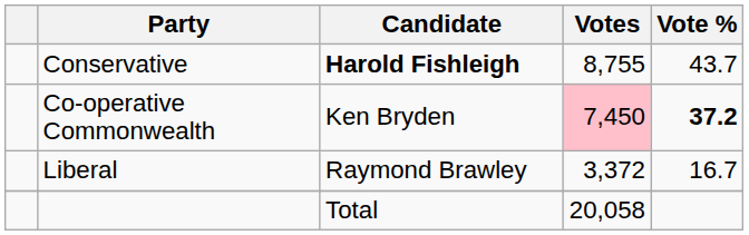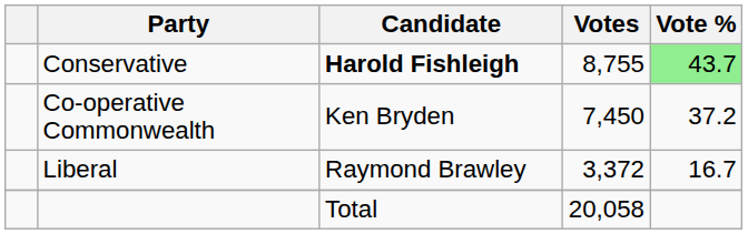Conservative | Vote %: no background -> lightgreen background
Co-operative Commonwealth | Votes: pink background -> no background
Co-operative Commonwealth | Vote %: bold -> normal
